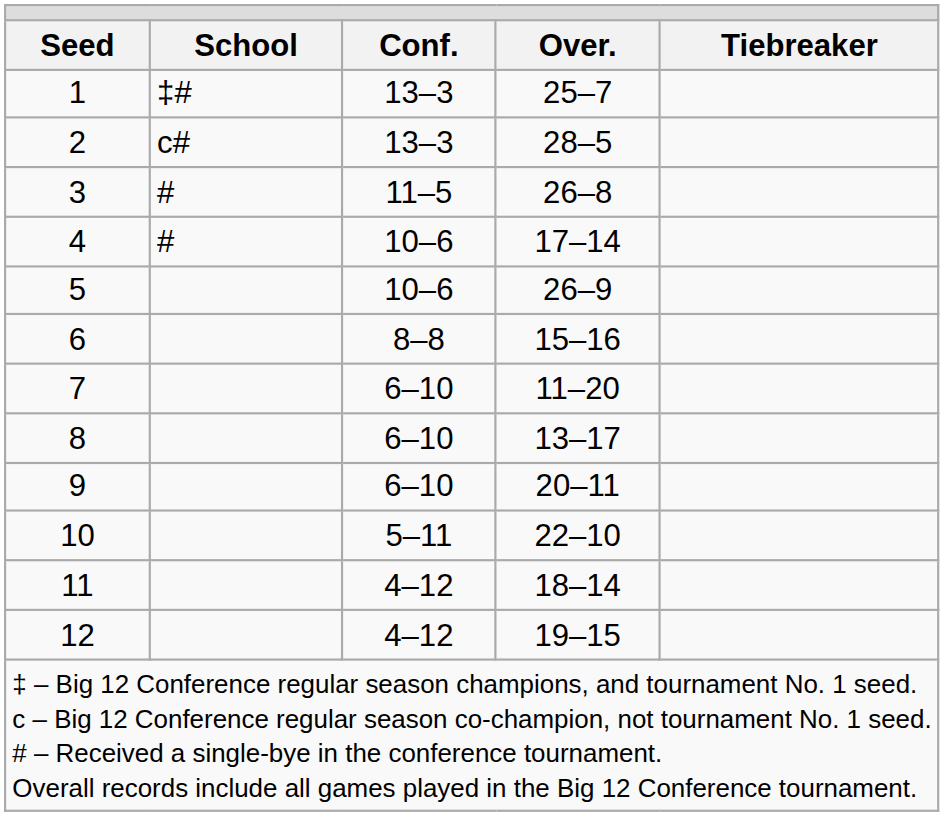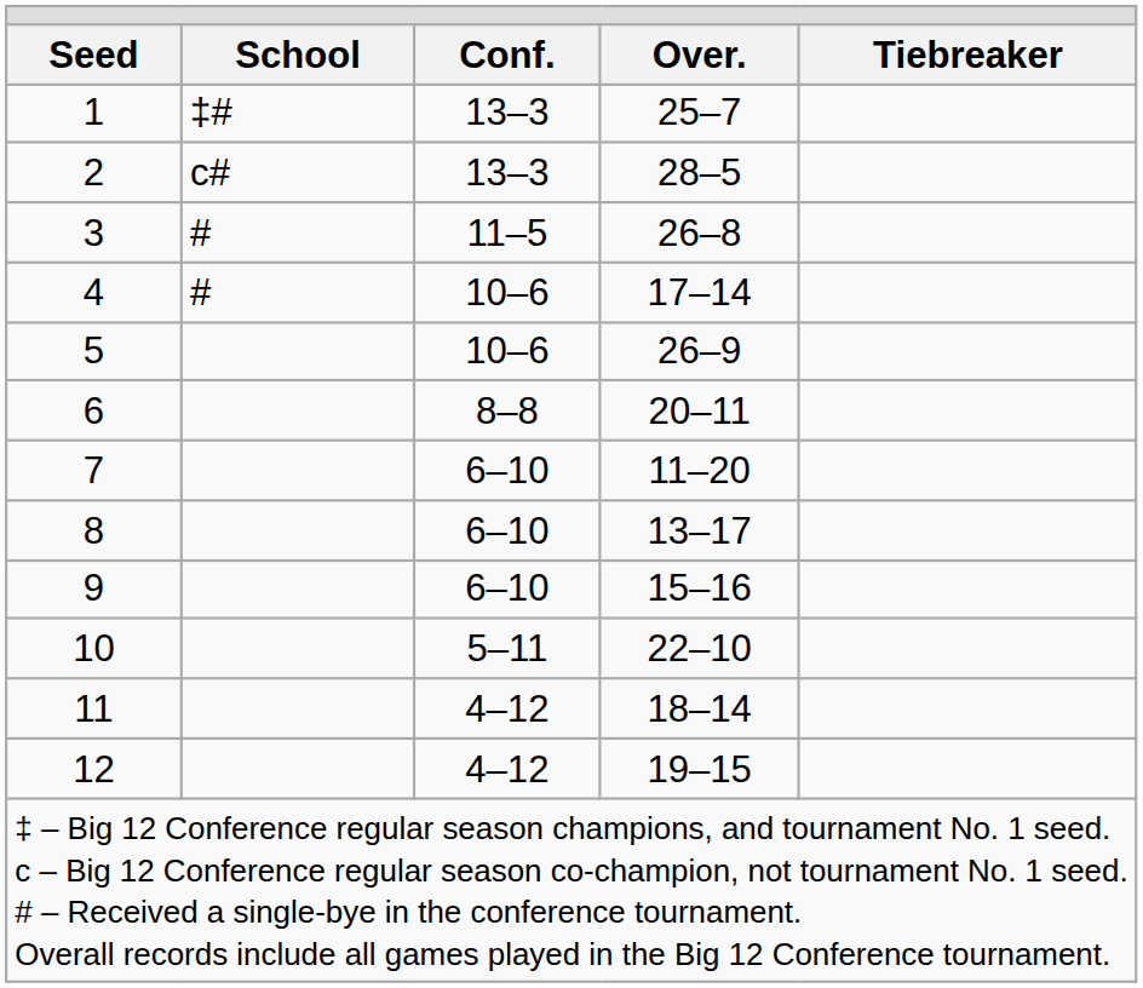6 | column 4: 15–16 -> 20–11
9 | column 4: 20–11 -> 15–16
